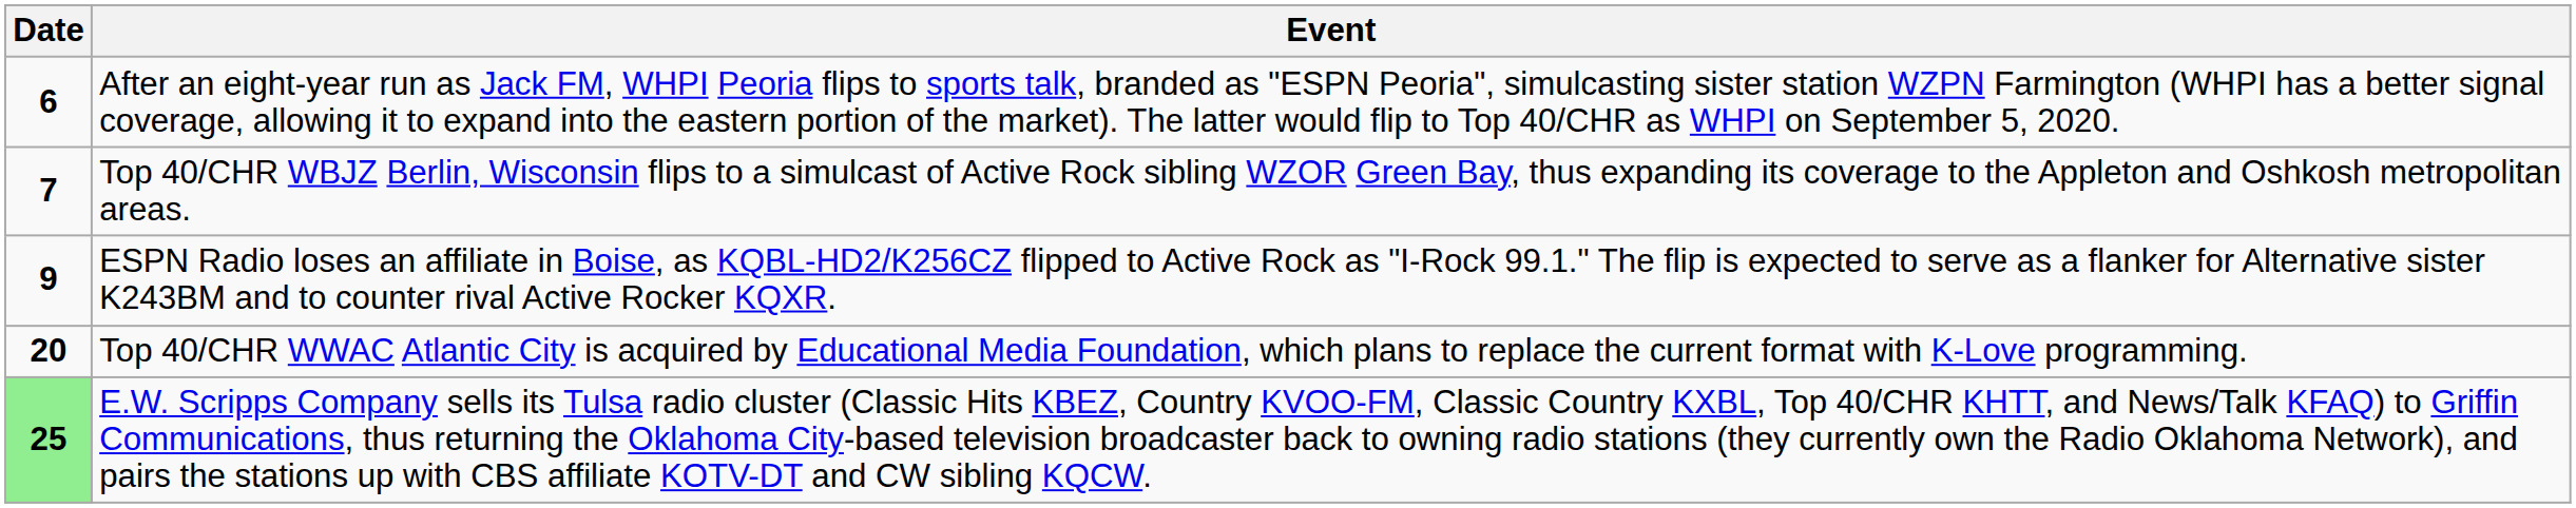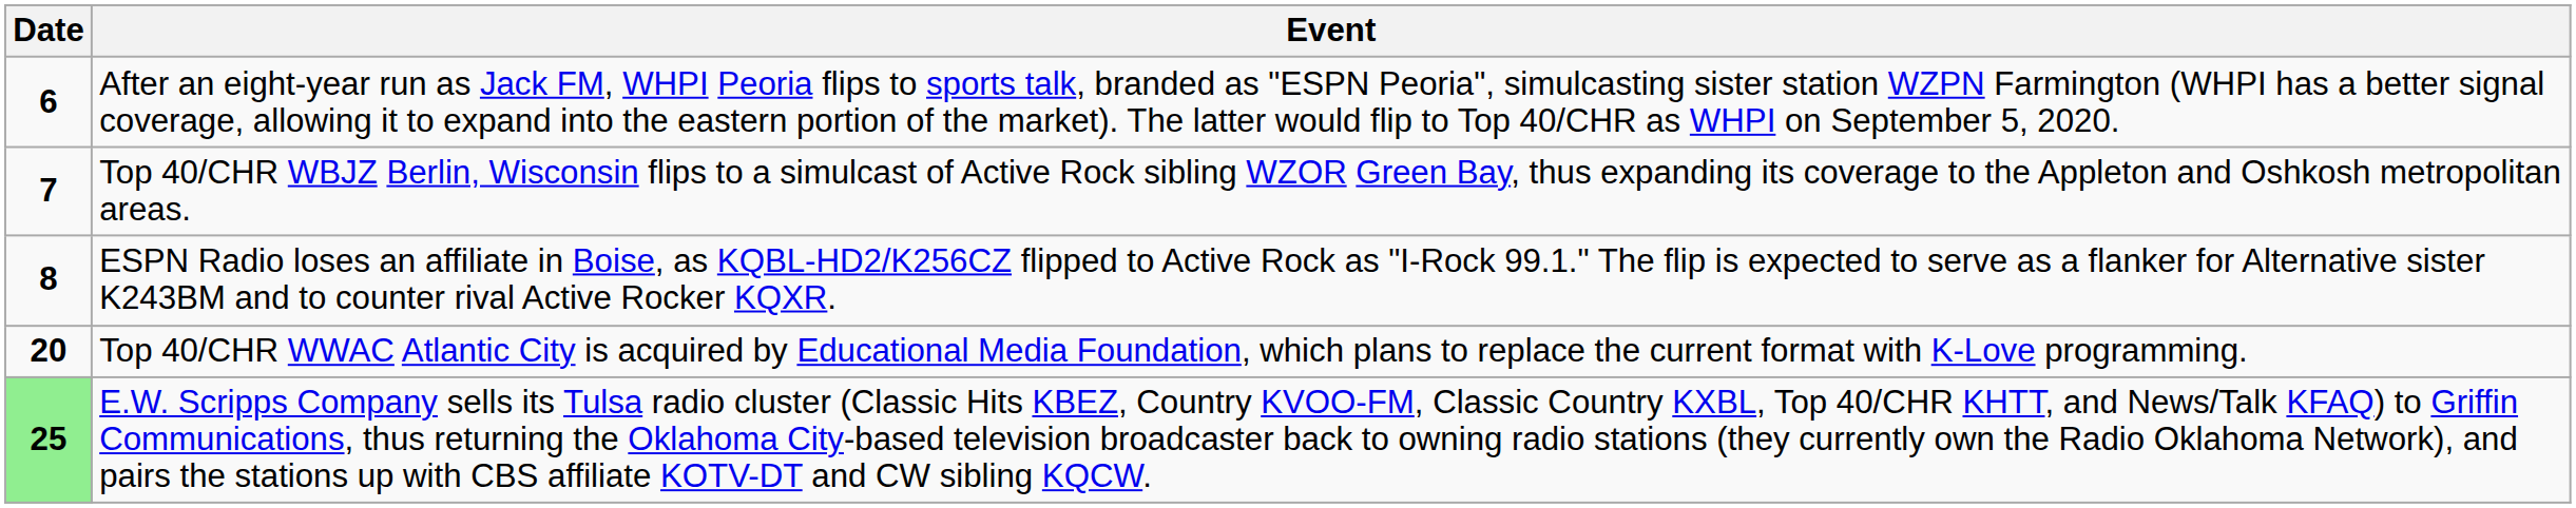row 4 | Date: 9 -> 8
